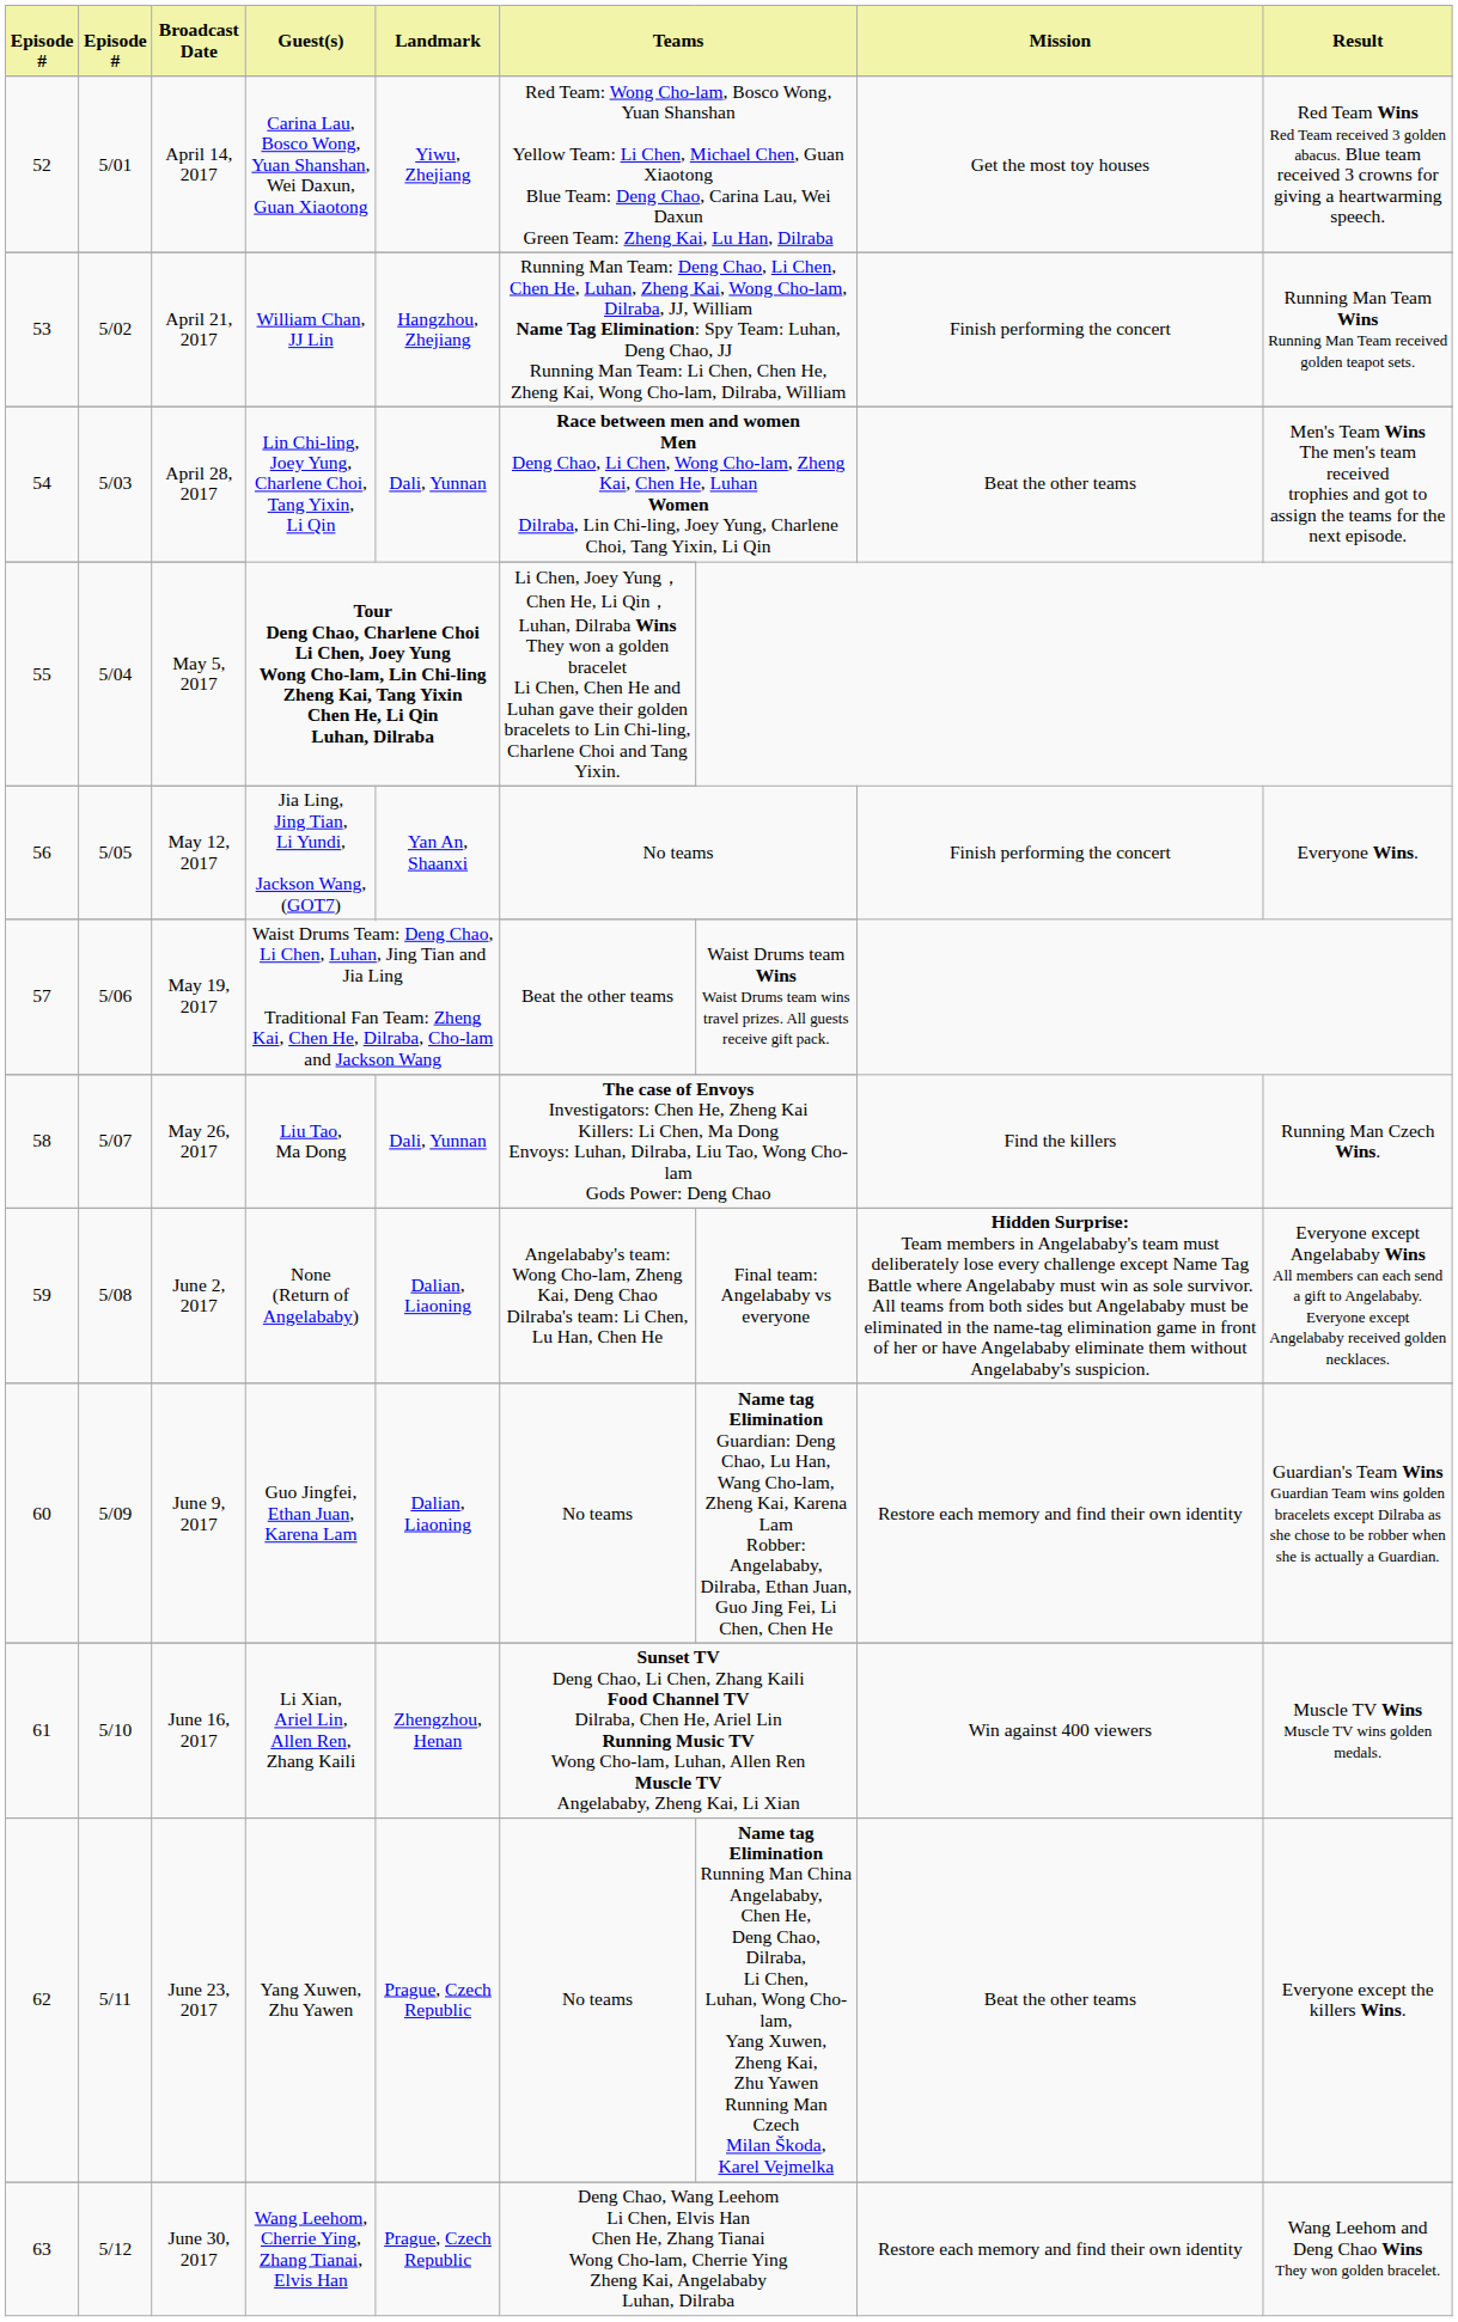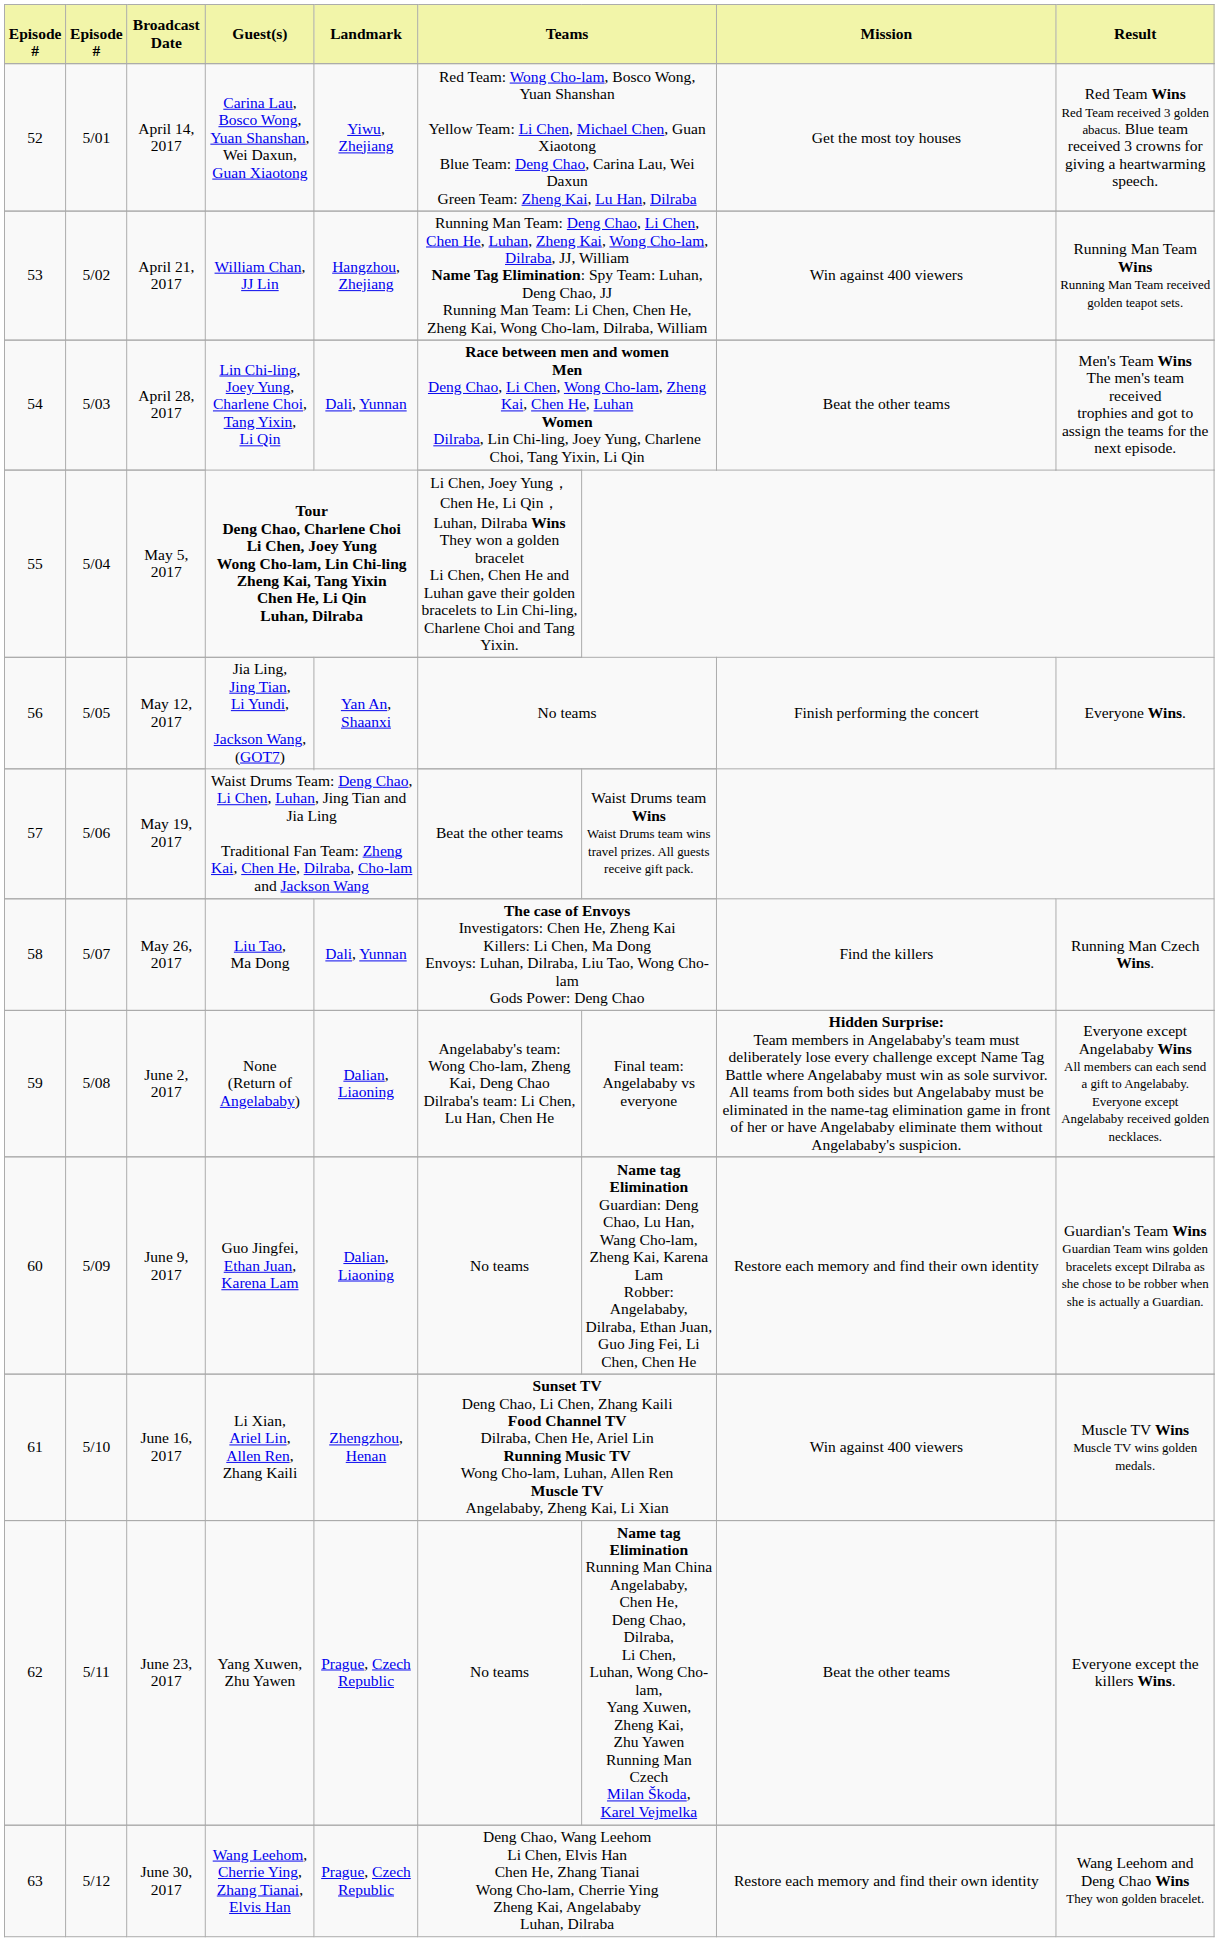April 21, 2017 | Mission: Finish performing the concert -> Win against 400 viewers
